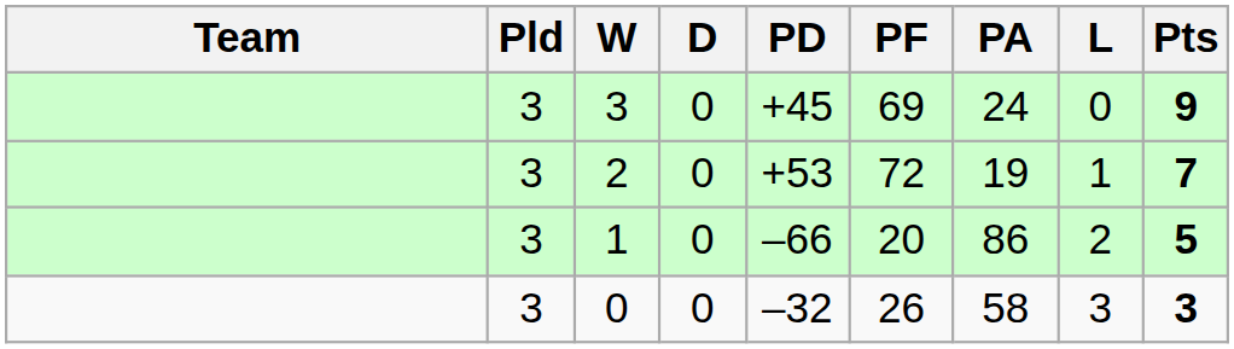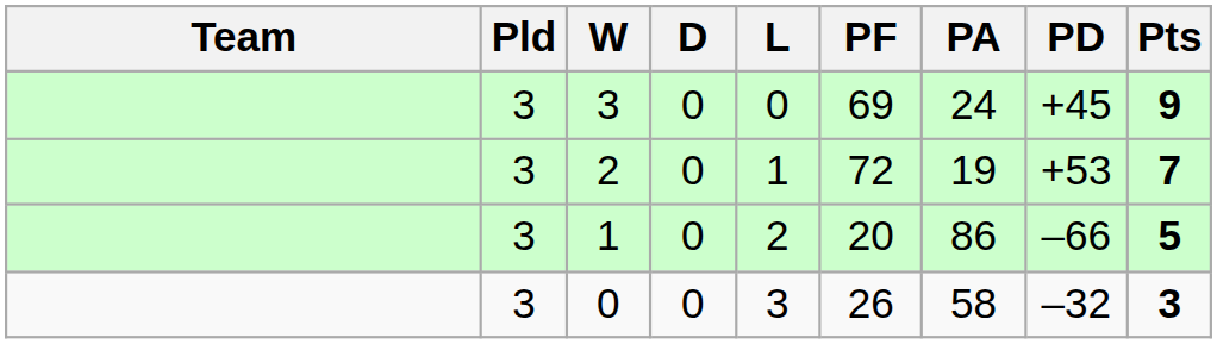columns swapped: L <-> PD
